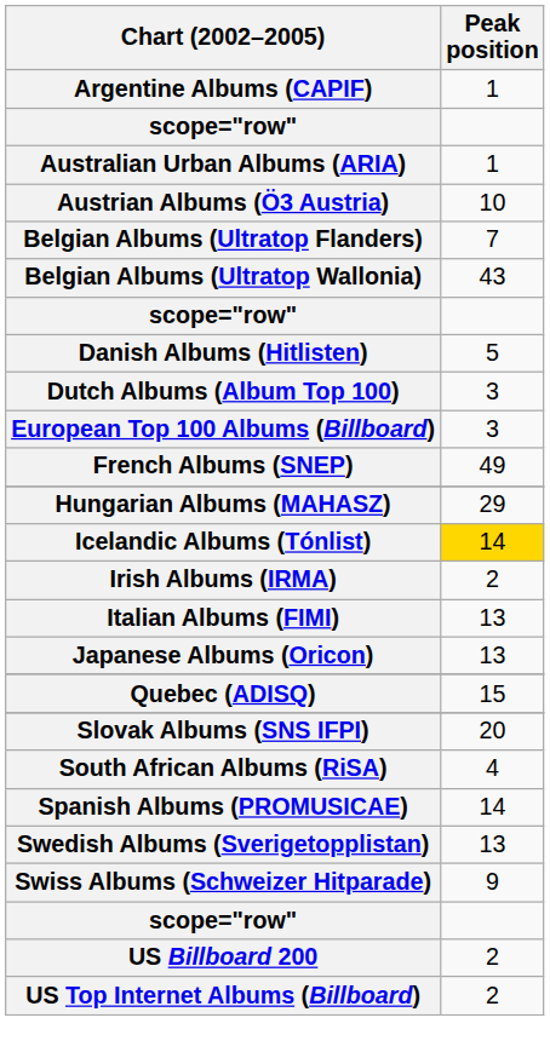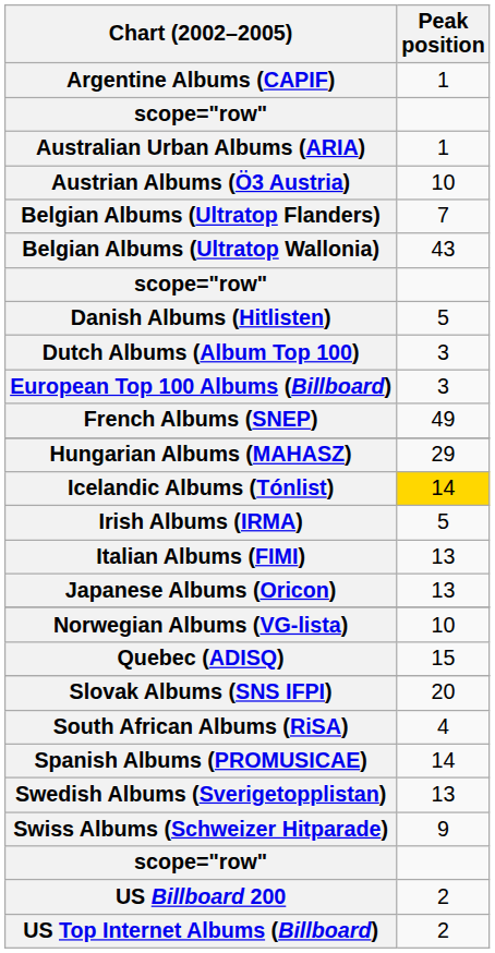Irish Albums (IRMA) | Peak position: 2 -> 5
+ row: Norwegian Albums (VG-lista) | 10
